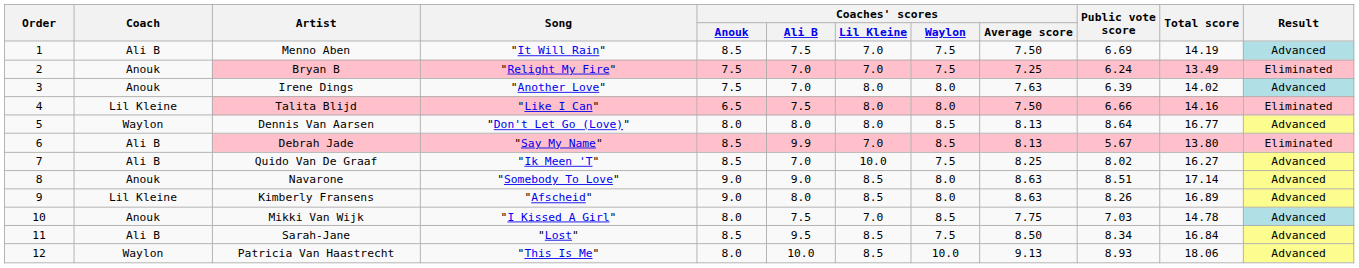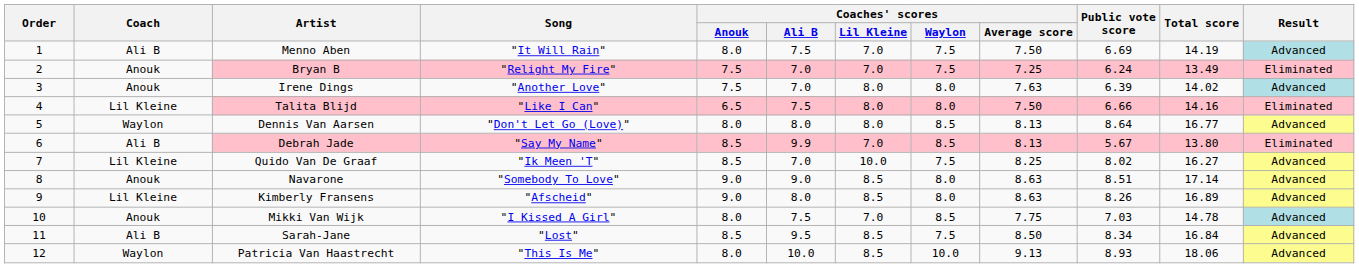Menno Aben | Coaches' scores / Anouk: 8.5 -> 8.0
Quido Van De Graaf | Coach: Ali B -> Lil Kleine
